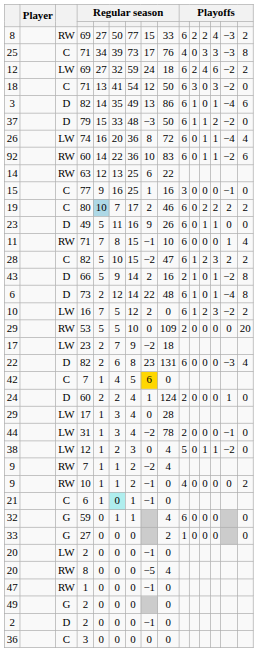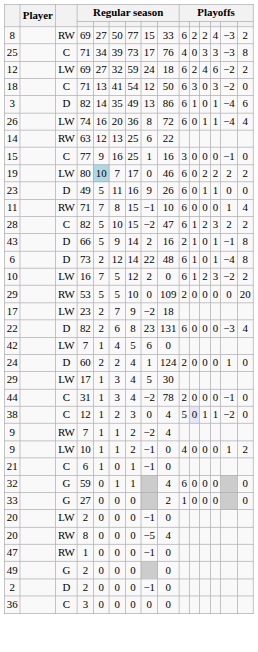- row: 37 | D | 79 | 15 | 33 | 48 | −3 | 50 | 6 | 1 | 1 | 2 | −2 | 0
- row: 92 | RW | 60 | 14 | 22 | 36 | 10 | 83 | 6 | 0 | 1 | 1 | −2 | 6
19 | column 3: C -> LW
19 | column 8: 2 -> 0
43 | column 14: −2 -> −1
42 | column 3: C -> LW
42 | column 8: gold background -> no background
29 / 17 | column 8: 0 -> 5
29 / 17 | column 9: 28 -> 30
44 | column 3: LW -> C
38 | column 3: LW -> C
38 | column 11: no background -> lavender background
9 / 10 | column 3: RW -> LW
9 / 10 | column 14: 0 -> 1
21 | column 6: paleturquoise background -> no background
